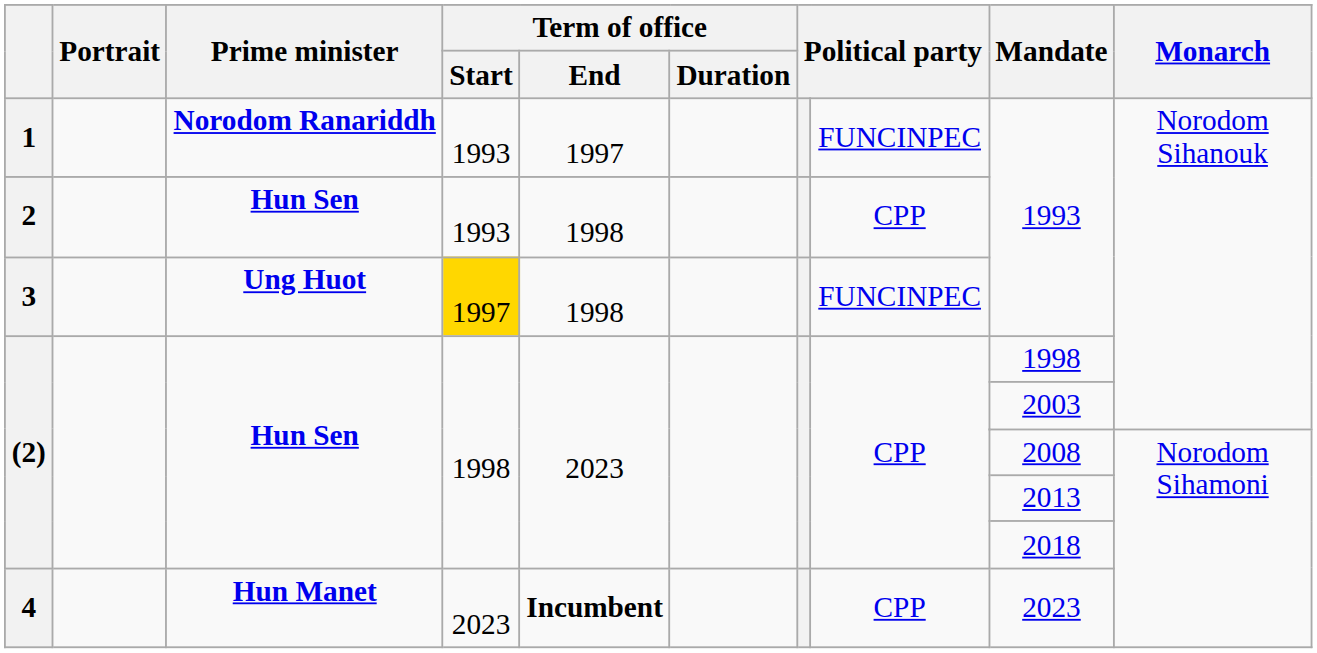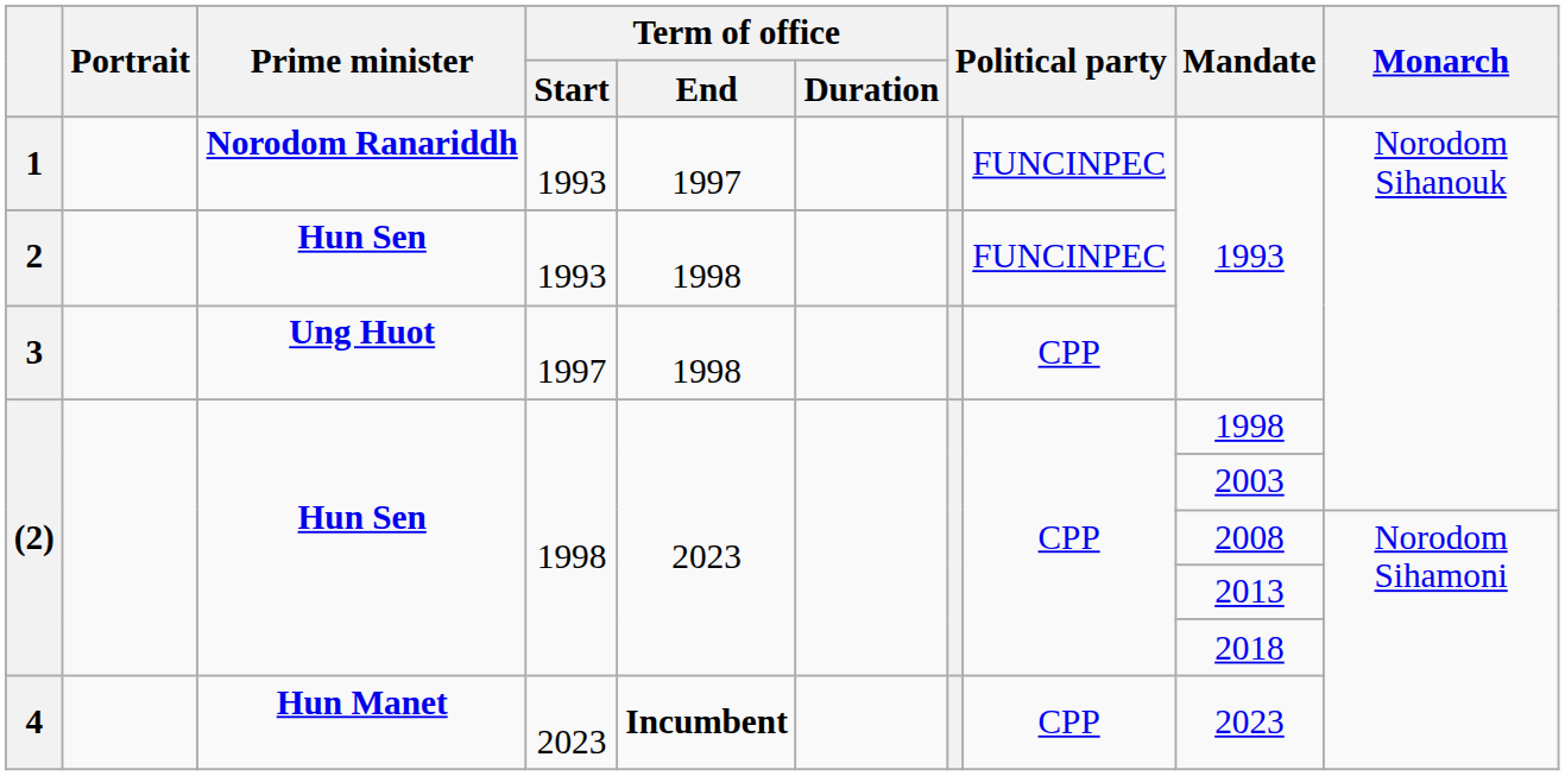2 | column 8: CPP -> FUNCINPEC
3 | Term of office / Start: gold background -> no background
3 | column 8: FUNCINPEC -> CPP
